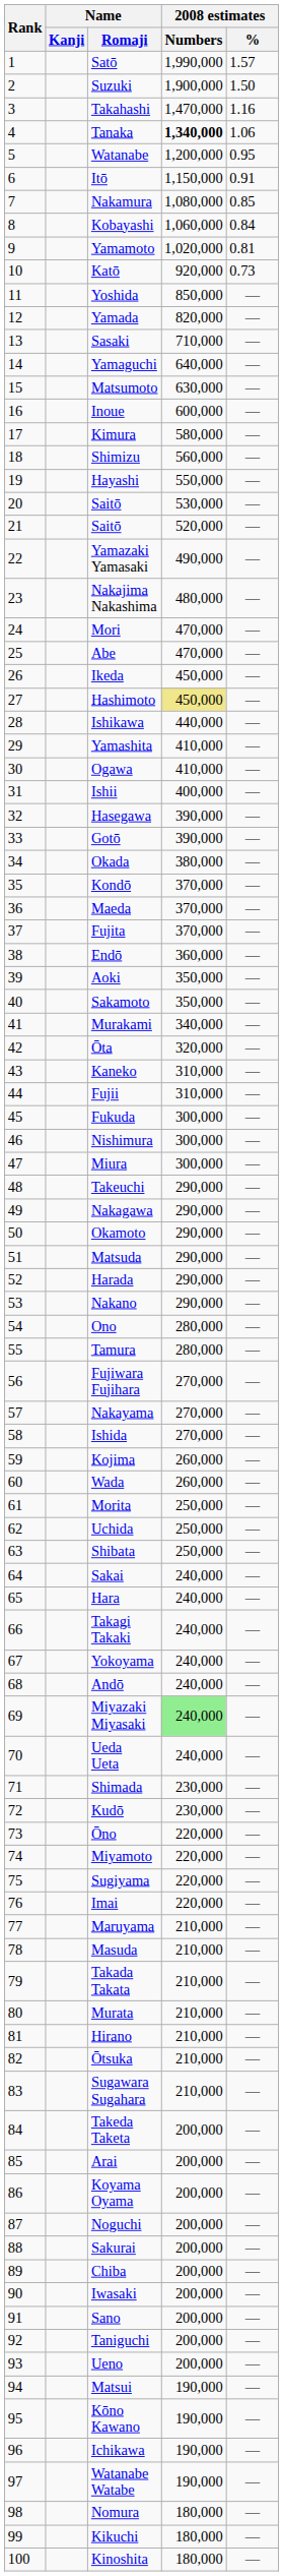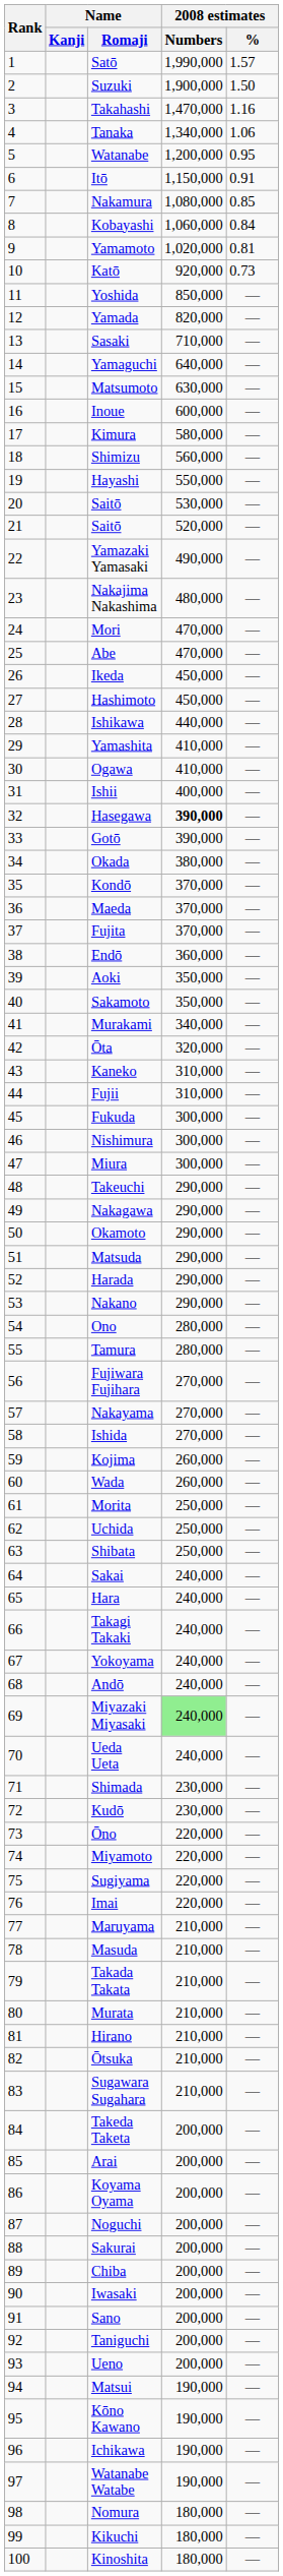Tanaka | 2008 estimates / Numbers: bold -> normal
Hashimoto | 2008 estimates / Numbers: khaki background -> no background
Hasegawa | 2008 estimates / Numbers: normal -> bold
